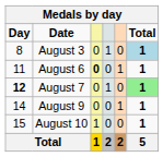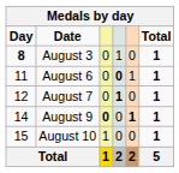August 3 | Day: normal -> bold
August 3 | Total: lightblue background -> no background
August 6 | column 3: bold -> normal
August 6 | column 4: normal -> bold
August 7 | Day: bold -> normal
August 7 | column 4: normal -> bold
August 7 | Total: lightgreen background -> no background
August 9 | column 3: normal -> bold
August 9 | column 5: normal -> bold
